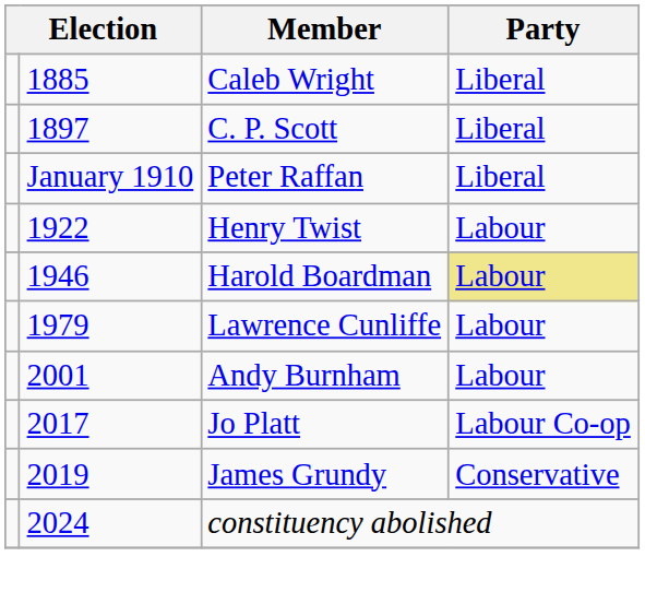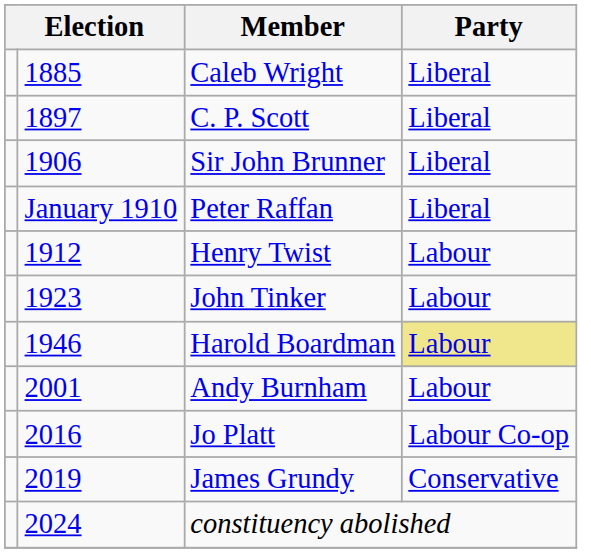+ row: 1906 | Sir John Brunner | Liberal
Henry Twist | column 2: 1922 -> 1912
+ row: 1923 | John Tinker | Labour
- row: 1979 | Lawrence Cunliffe | Labour
Jo Platt | column 2: 2017 -> 2016
